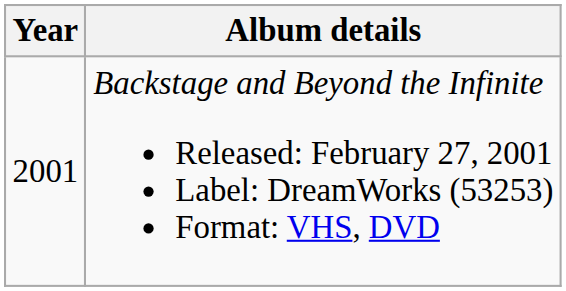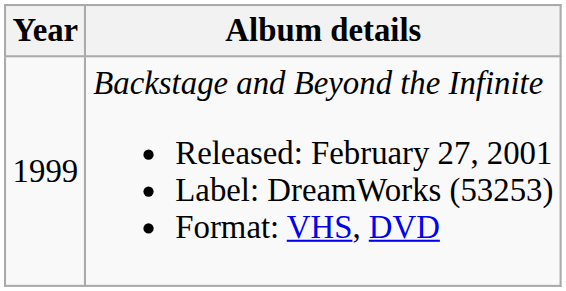row 2 | Year: 2001 -> 1999
